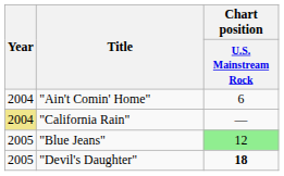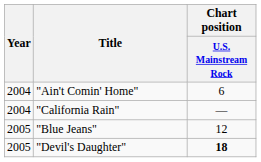"California Rain" | Year: khaki background -> no background
"Blue Jeans" | Chart position / U.S. Mainstream Rock: lightgreen background -> no background
